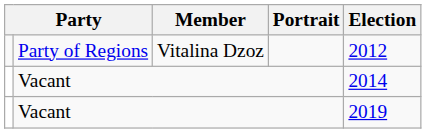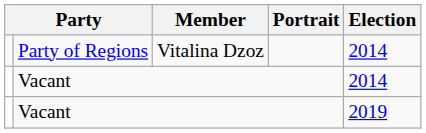Party of Regions | Election: 2012 -> 2014
